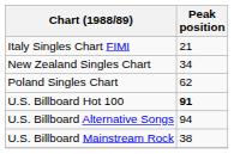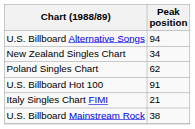rows swapped: Italy Singles Chart FIMI <-> U.S. Billboard Alternative Songs
U.S. Billboard Hot 100 | Peak position: bold -> normal
